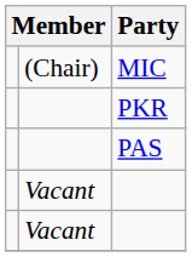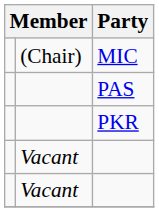rows swapped: PAS <-> PKR
